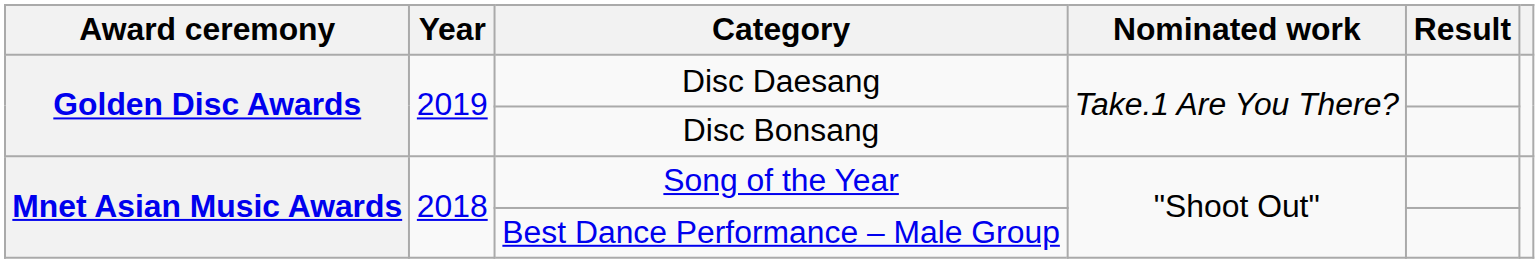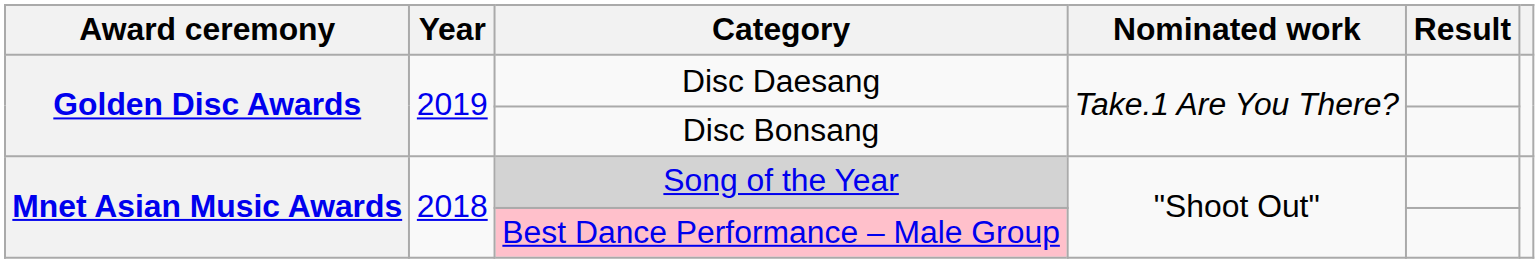Song of the Year | Category: no background -> lightgrey background
Best Dance Performance – Male Group | Category: no background -> pink background
